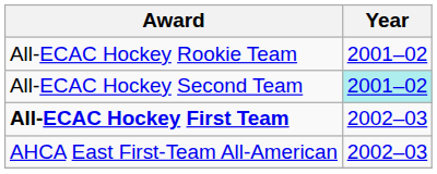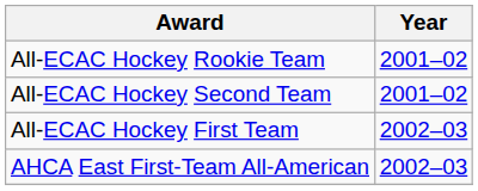row 3 | Year: paleturquoise background -> no background
row 4 | Award: bold -> normal
